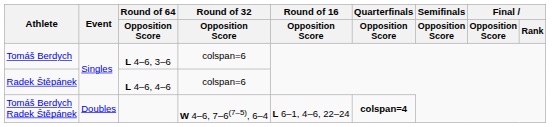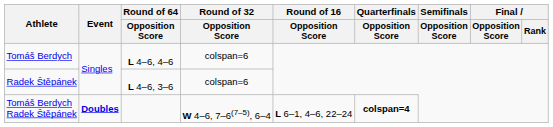Tomáš Berdych | Round of 64 / Opposition Score: L 4–6, 3–6 -> L 4–6, 4–6
Radek Štěpánek | Round of 64 / Opposition Score: L 4–6, 4–6 -> L 4–6, 3–6
Tomáš Berdych Radek Štěpánek | Event: normal -> bold
